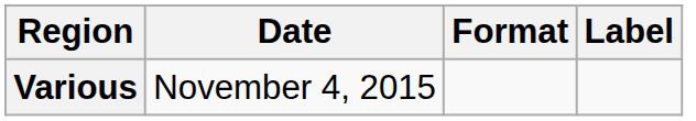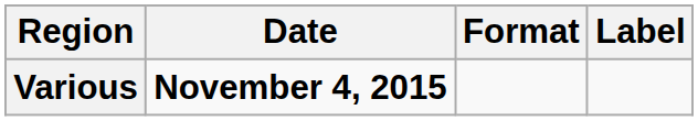Various | Date: normal -> bold
